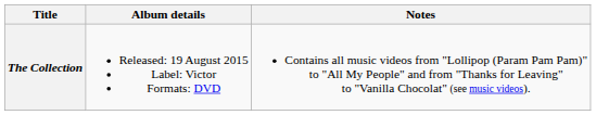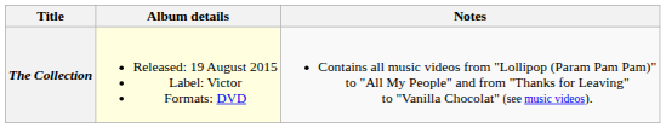row 2 | Album details: no background -> lightyellow background
